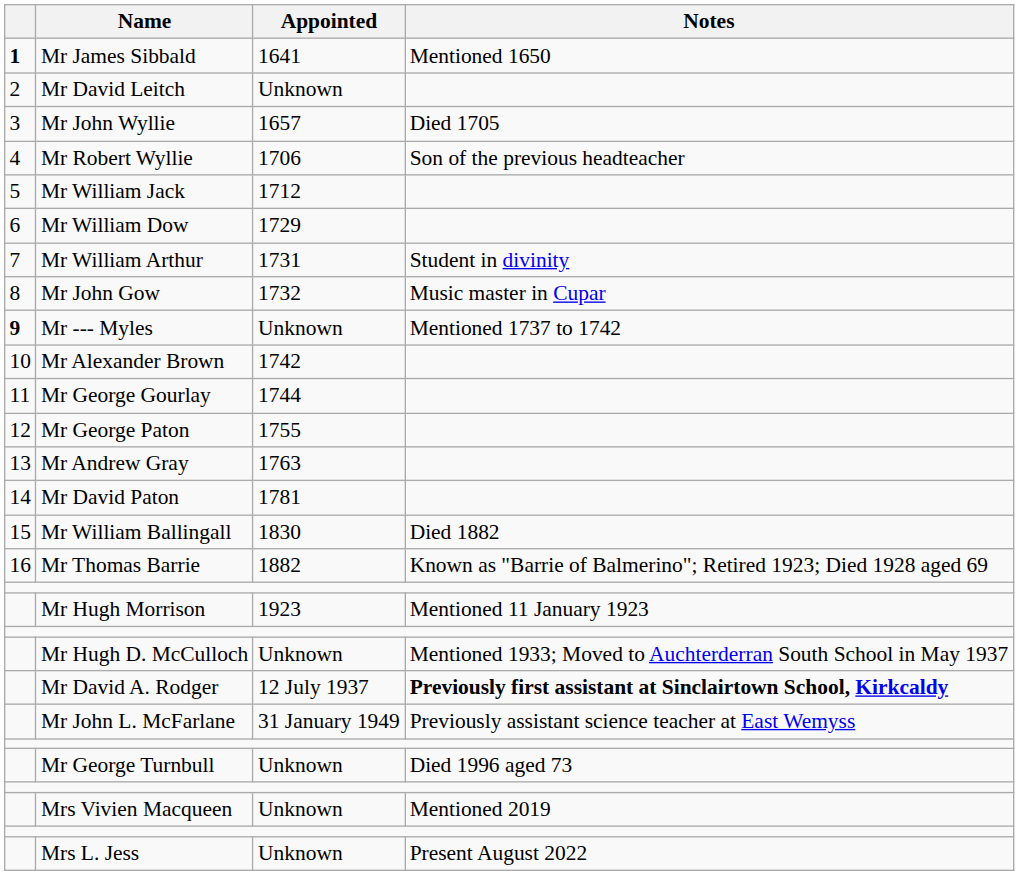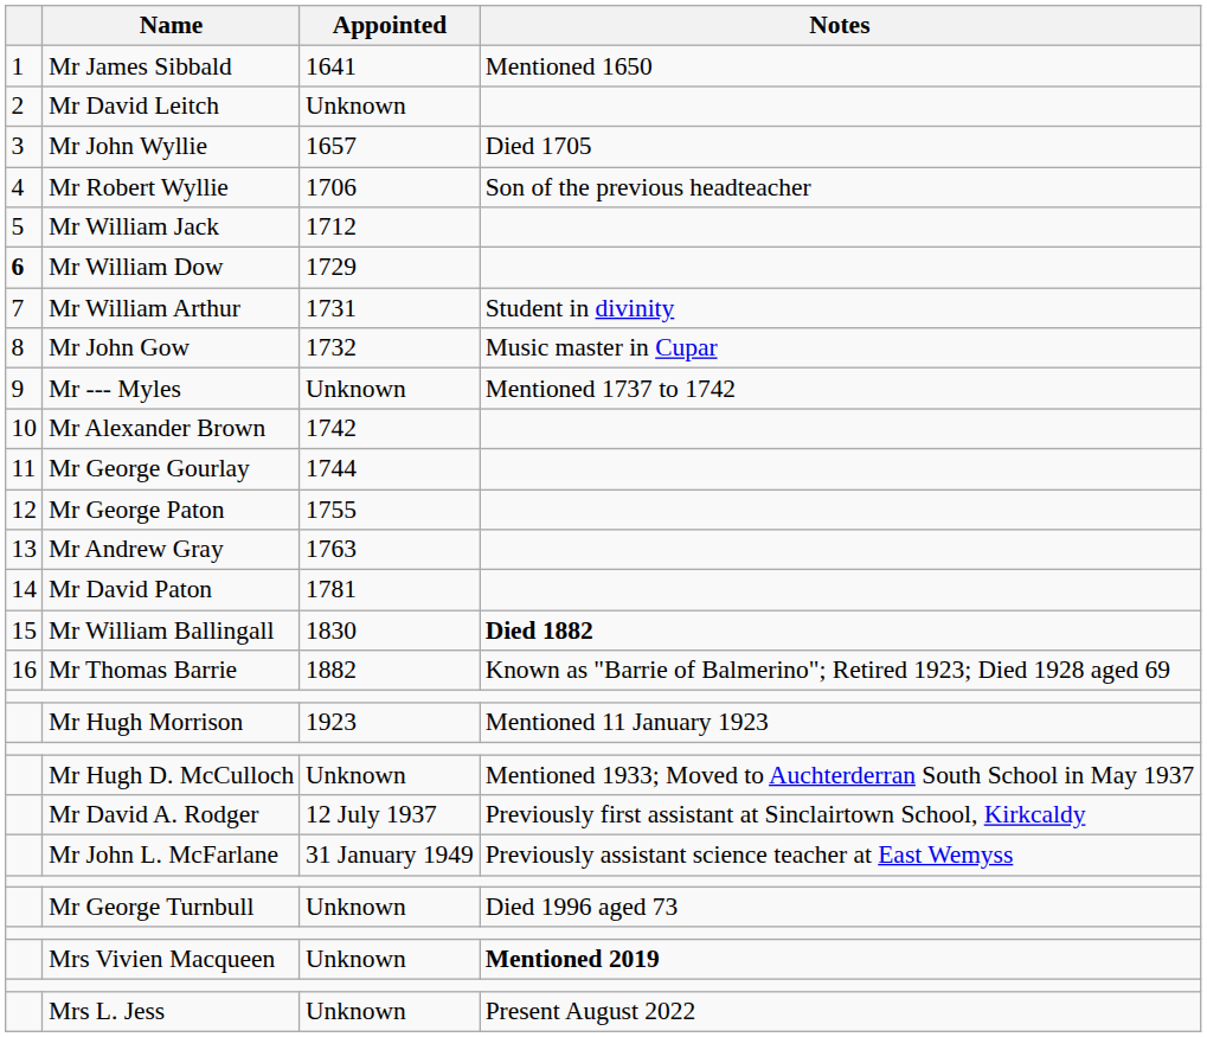Mr James Sibbald | column 1: bold -> normal
Mr William Dow | column 1: normal -> bold
Mr --- Myles | column 1: bold -> normal
Mr William Ballingall | Notes: normal -> bold
Mr David A. Rodger | Notes: bold -> normal
Mrs Vivien Macqueen | Notes: normal -> bold
